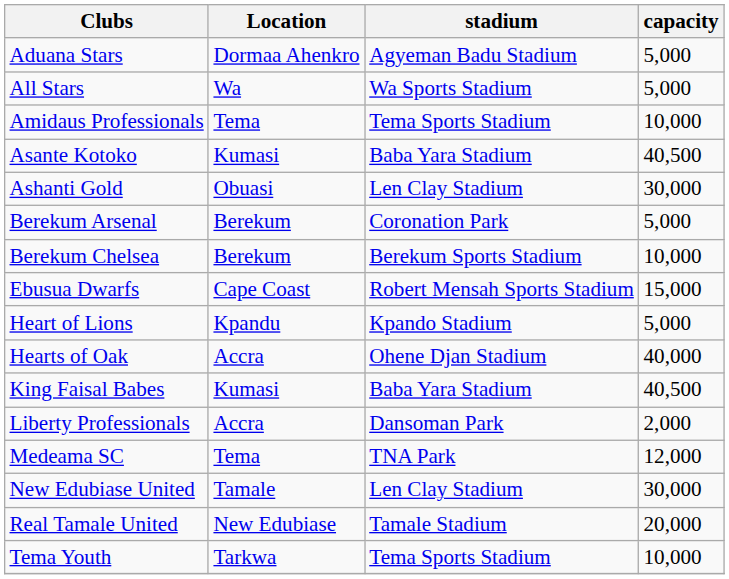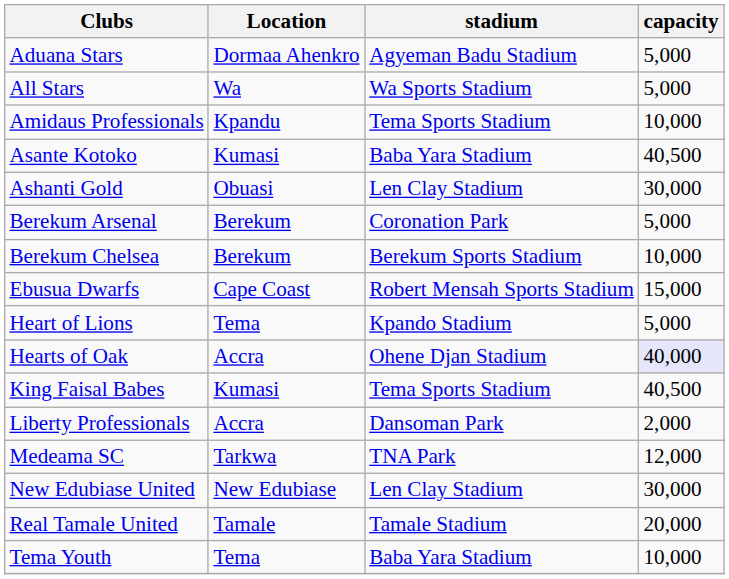Amidaus Professionals | Location: Tema -> Kpandu
Heart of Lions | Location: Kpandu -> Tema
Hearts of Oak | capacity: no background -> lavender background
King Faisal Babes | stadium: Baba Yara Stadium -> Tema Sports Stadium
Medeama SC | Location: Tema -> Tarkwa
New Edubiase United | Location: Tamale -> New Edubiase
Real Tamale United | Location: New Edubiase -> Tamale
Tema Youth | Location: Tarkwa -> Tema
Tema Youth | stadium: Tema Sports Stadium -> Baba Yara Stadium
